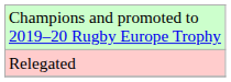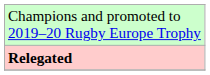row 2 | column 1: normal -> bold
